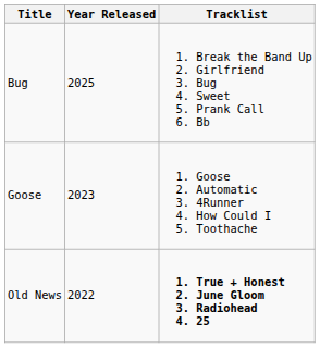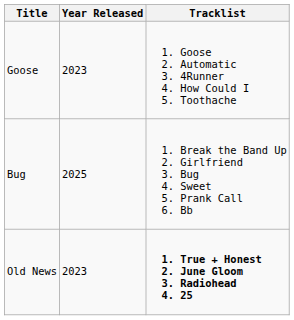rows swapped: Bug <-> Goose
Old News | Year Released: 2022 -> 2023
